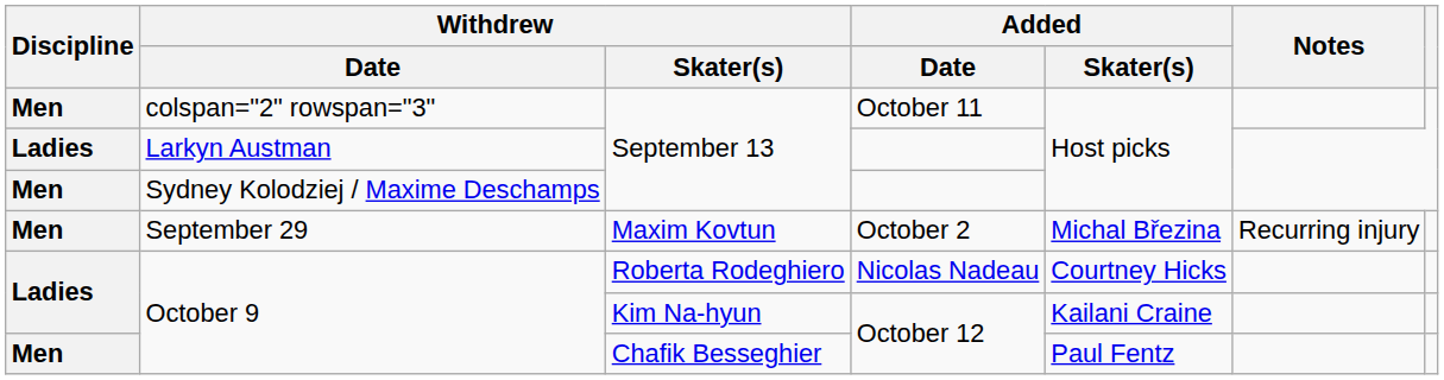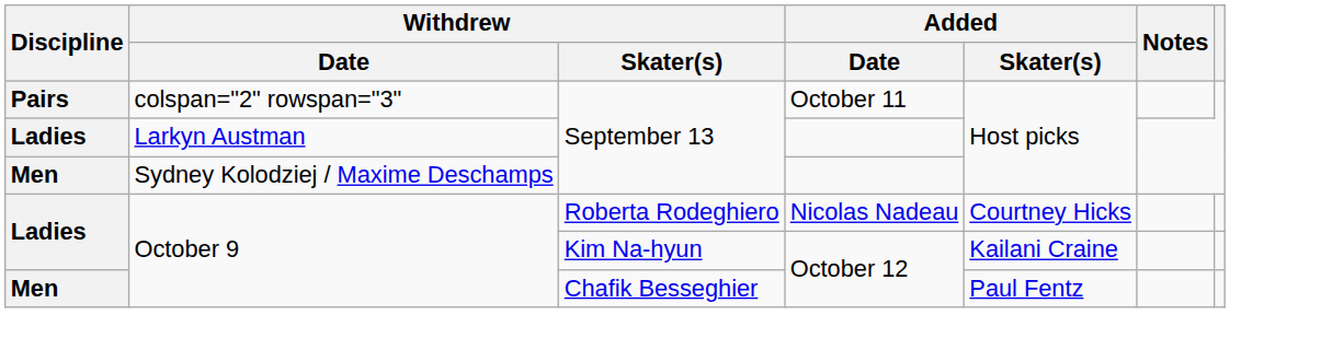colspan="2" rowspan="3" | Discipline: Men -> Pairs
- row: Men | September 29 | Maxim Kovtun | October 2 | Michal Březina | Recurring injury
